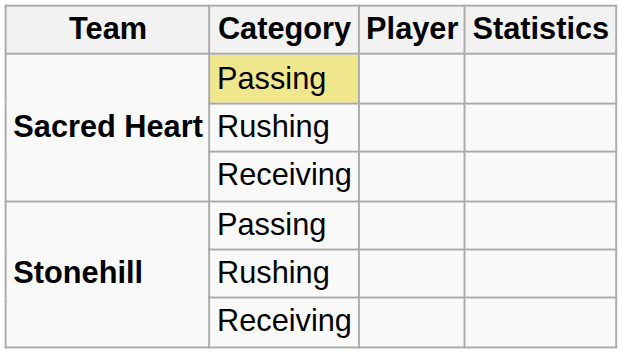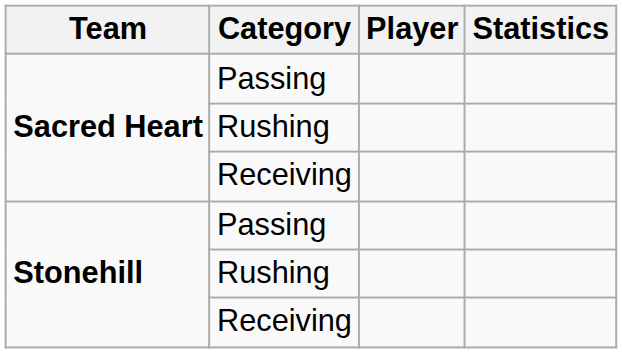Sacred Heart / Passing | Category: khaki background -> no background
